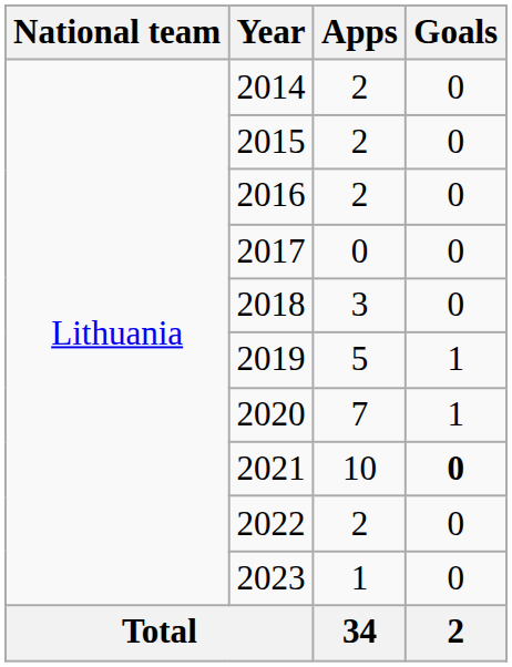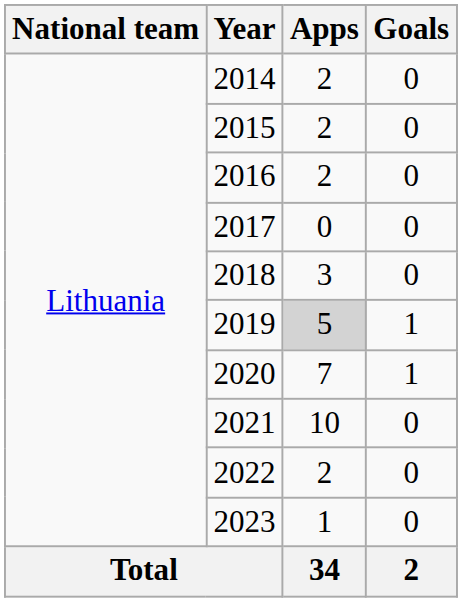2019 | Apps: no background -> lightgrey background
2021 | Goals: bold -> normal
